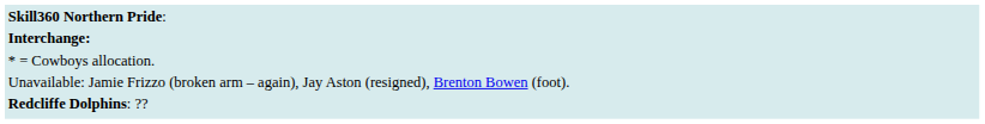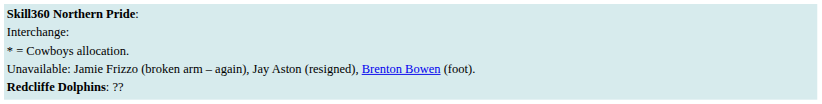row 2 | column 1: bold -> normal
